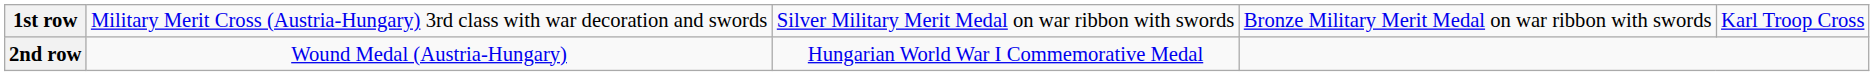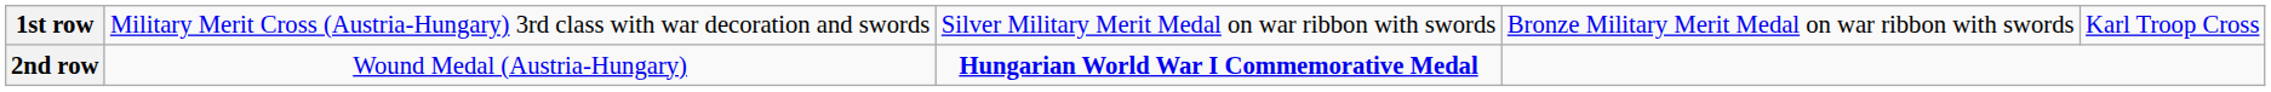2nd row | column 3: normal -> bold
